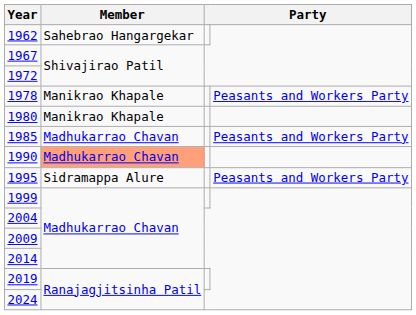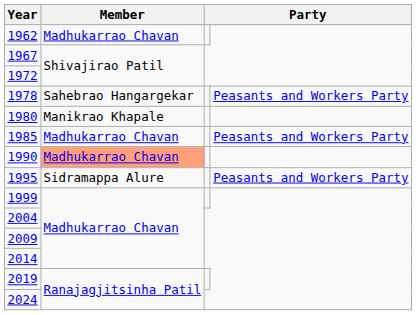1962 | Member: Sahebrao Hangargekar -> Madhukarrao Chavan
1978 | Member: Manikrao Khapale -> Sahebrao Hangargekar
